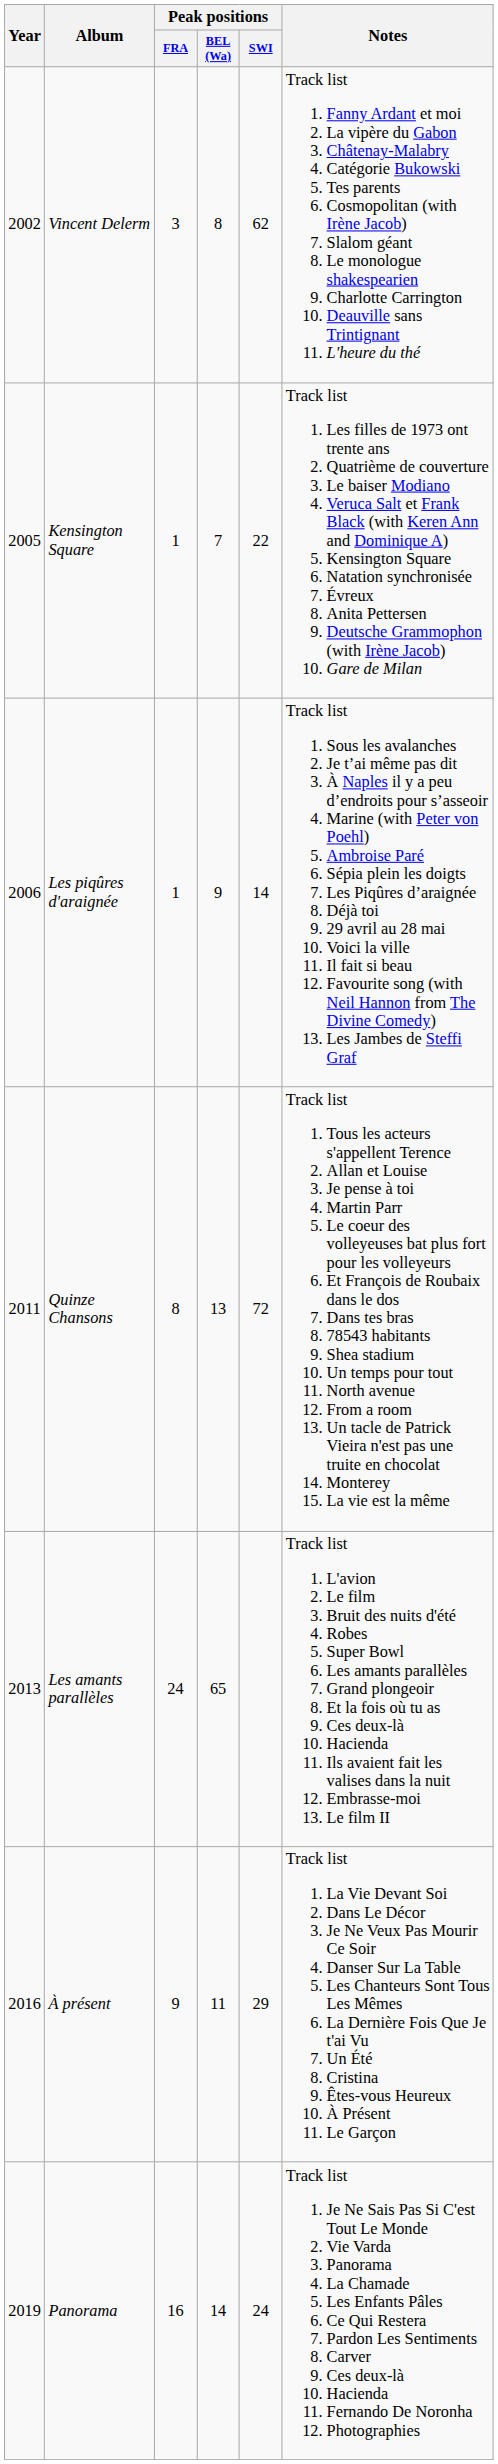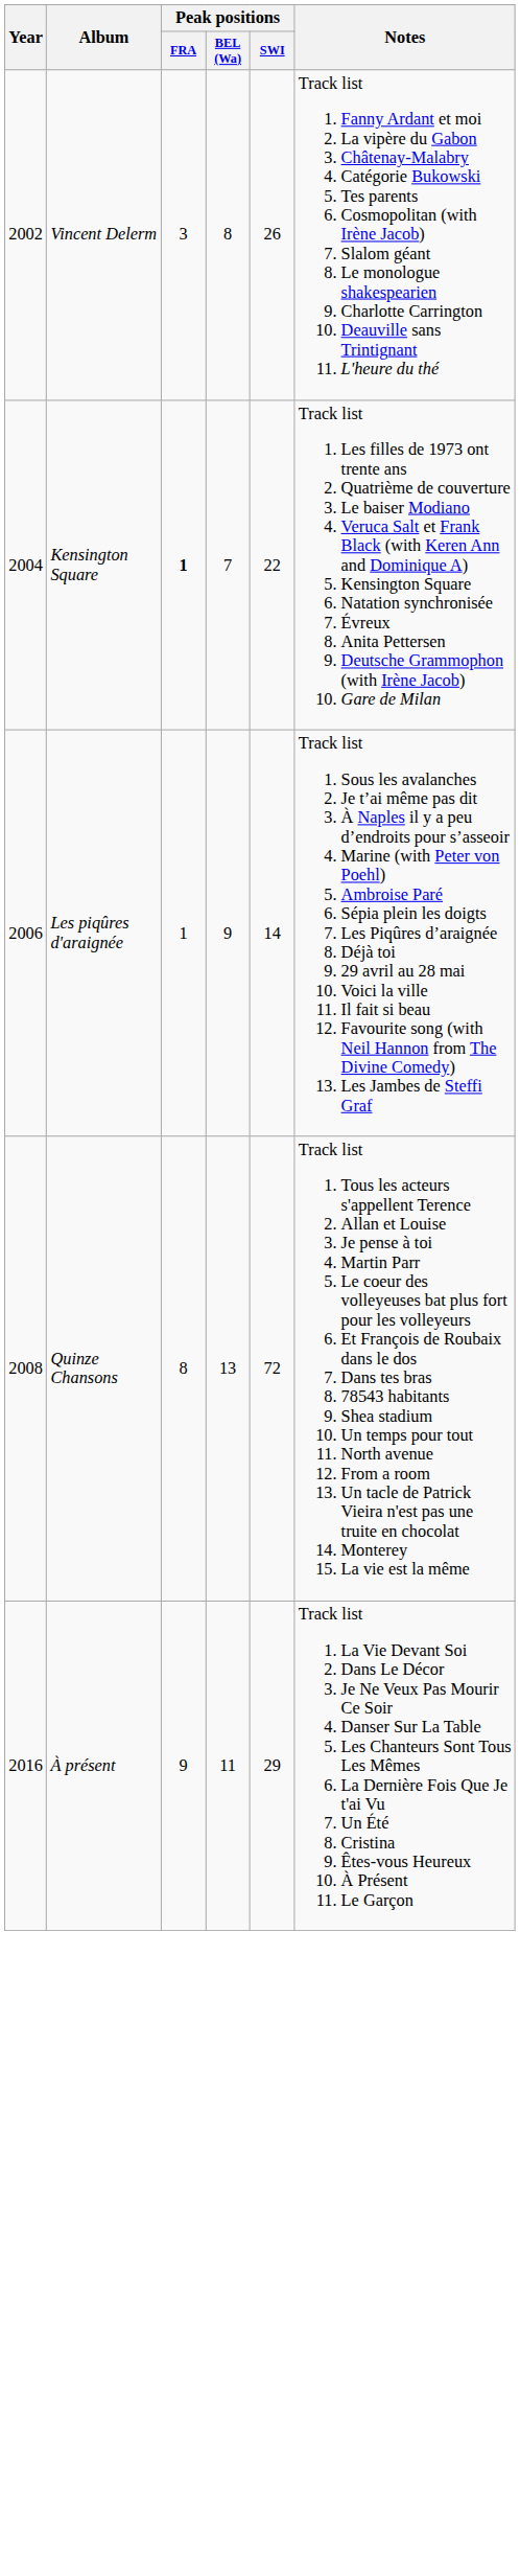Vincent Delerm | Peak positions / SWI: 62 -> 26
Kensington Square | Year: 2005 -> 2004
Kensington Square | Peak positions / FRA: normal -> bold
Quinze Chansons | Year: 2011 -> 2008
- row: 2013 | Les amants parallèles | 24 | 65 | Track list L'avion Le film Bruit des nuits d'été Robes Super Bowl Les amants parallèles Grand plongeoir Et la fois où tu as Ces deux-là Hacienda Ils avaient fait les valises dans la nuit Embrasse-moi Le film II
- row: 2019 | Panorama | 16 | 14 | 24 | Track list Je Ne Sais Pas Si C'est Tout Le Monde Vie Varda Panorama La Chamade Les Enfants Pâles Ce Qui Restera Pardon Les Sentiments Carver Ces deux-là Hacienda Fernando De Noronha Photographies
